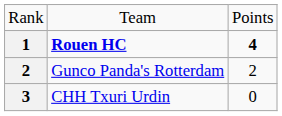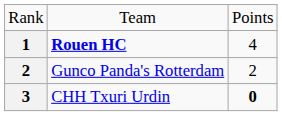Rouen HC | column 3: bold -> normal
CHH Txuri Urdin | column 3: normal -> bold
